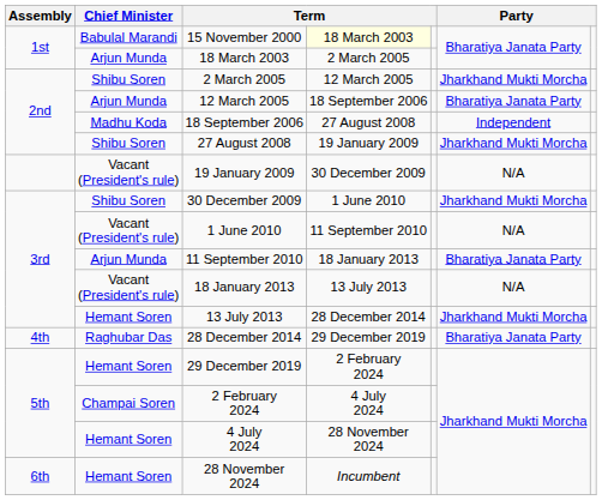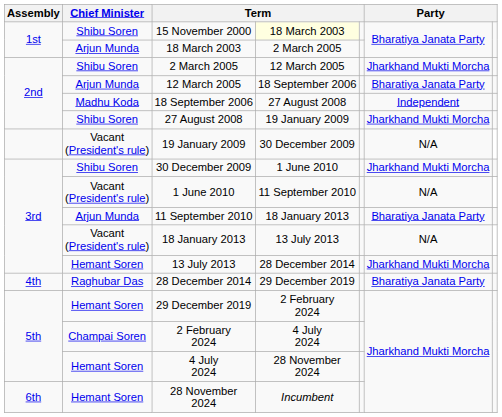15 November 2000 | Chief Minister: Babulal Marandi -> Shibu Soren
